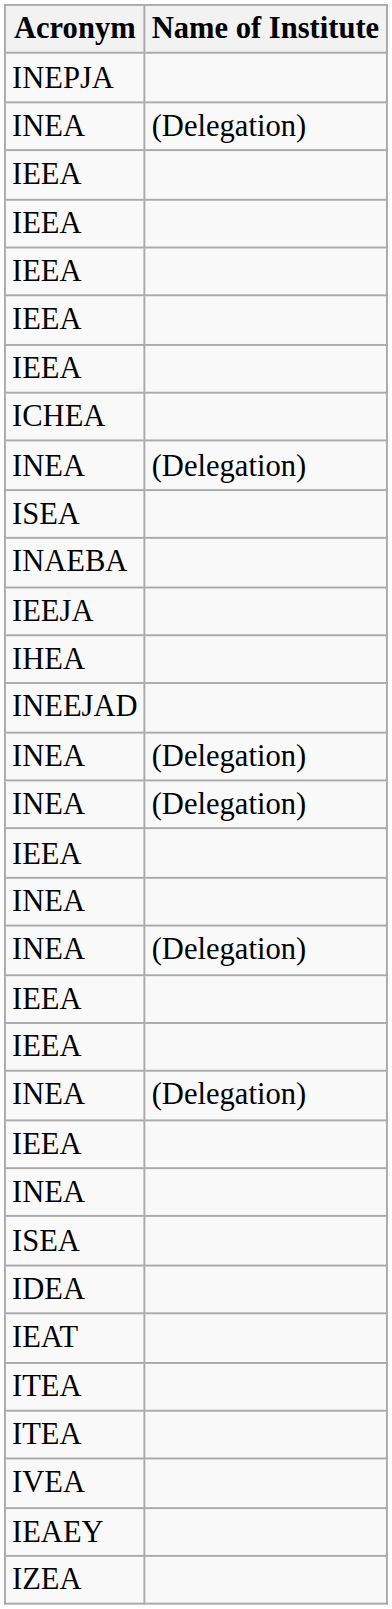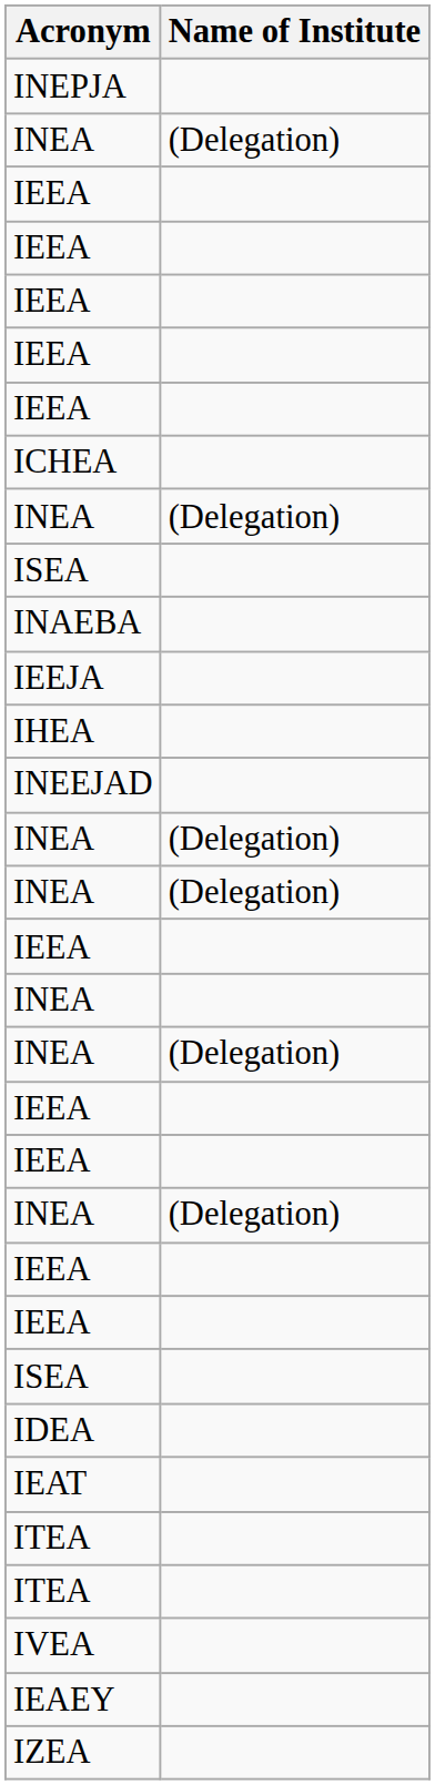row 25 | Acronym: INEA -> IEEA
